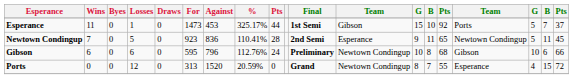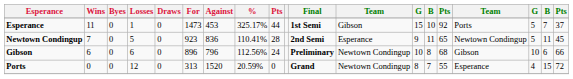row 4 | For: 595 -> 896
row 4 | %: 112.76% -> 112.56%
